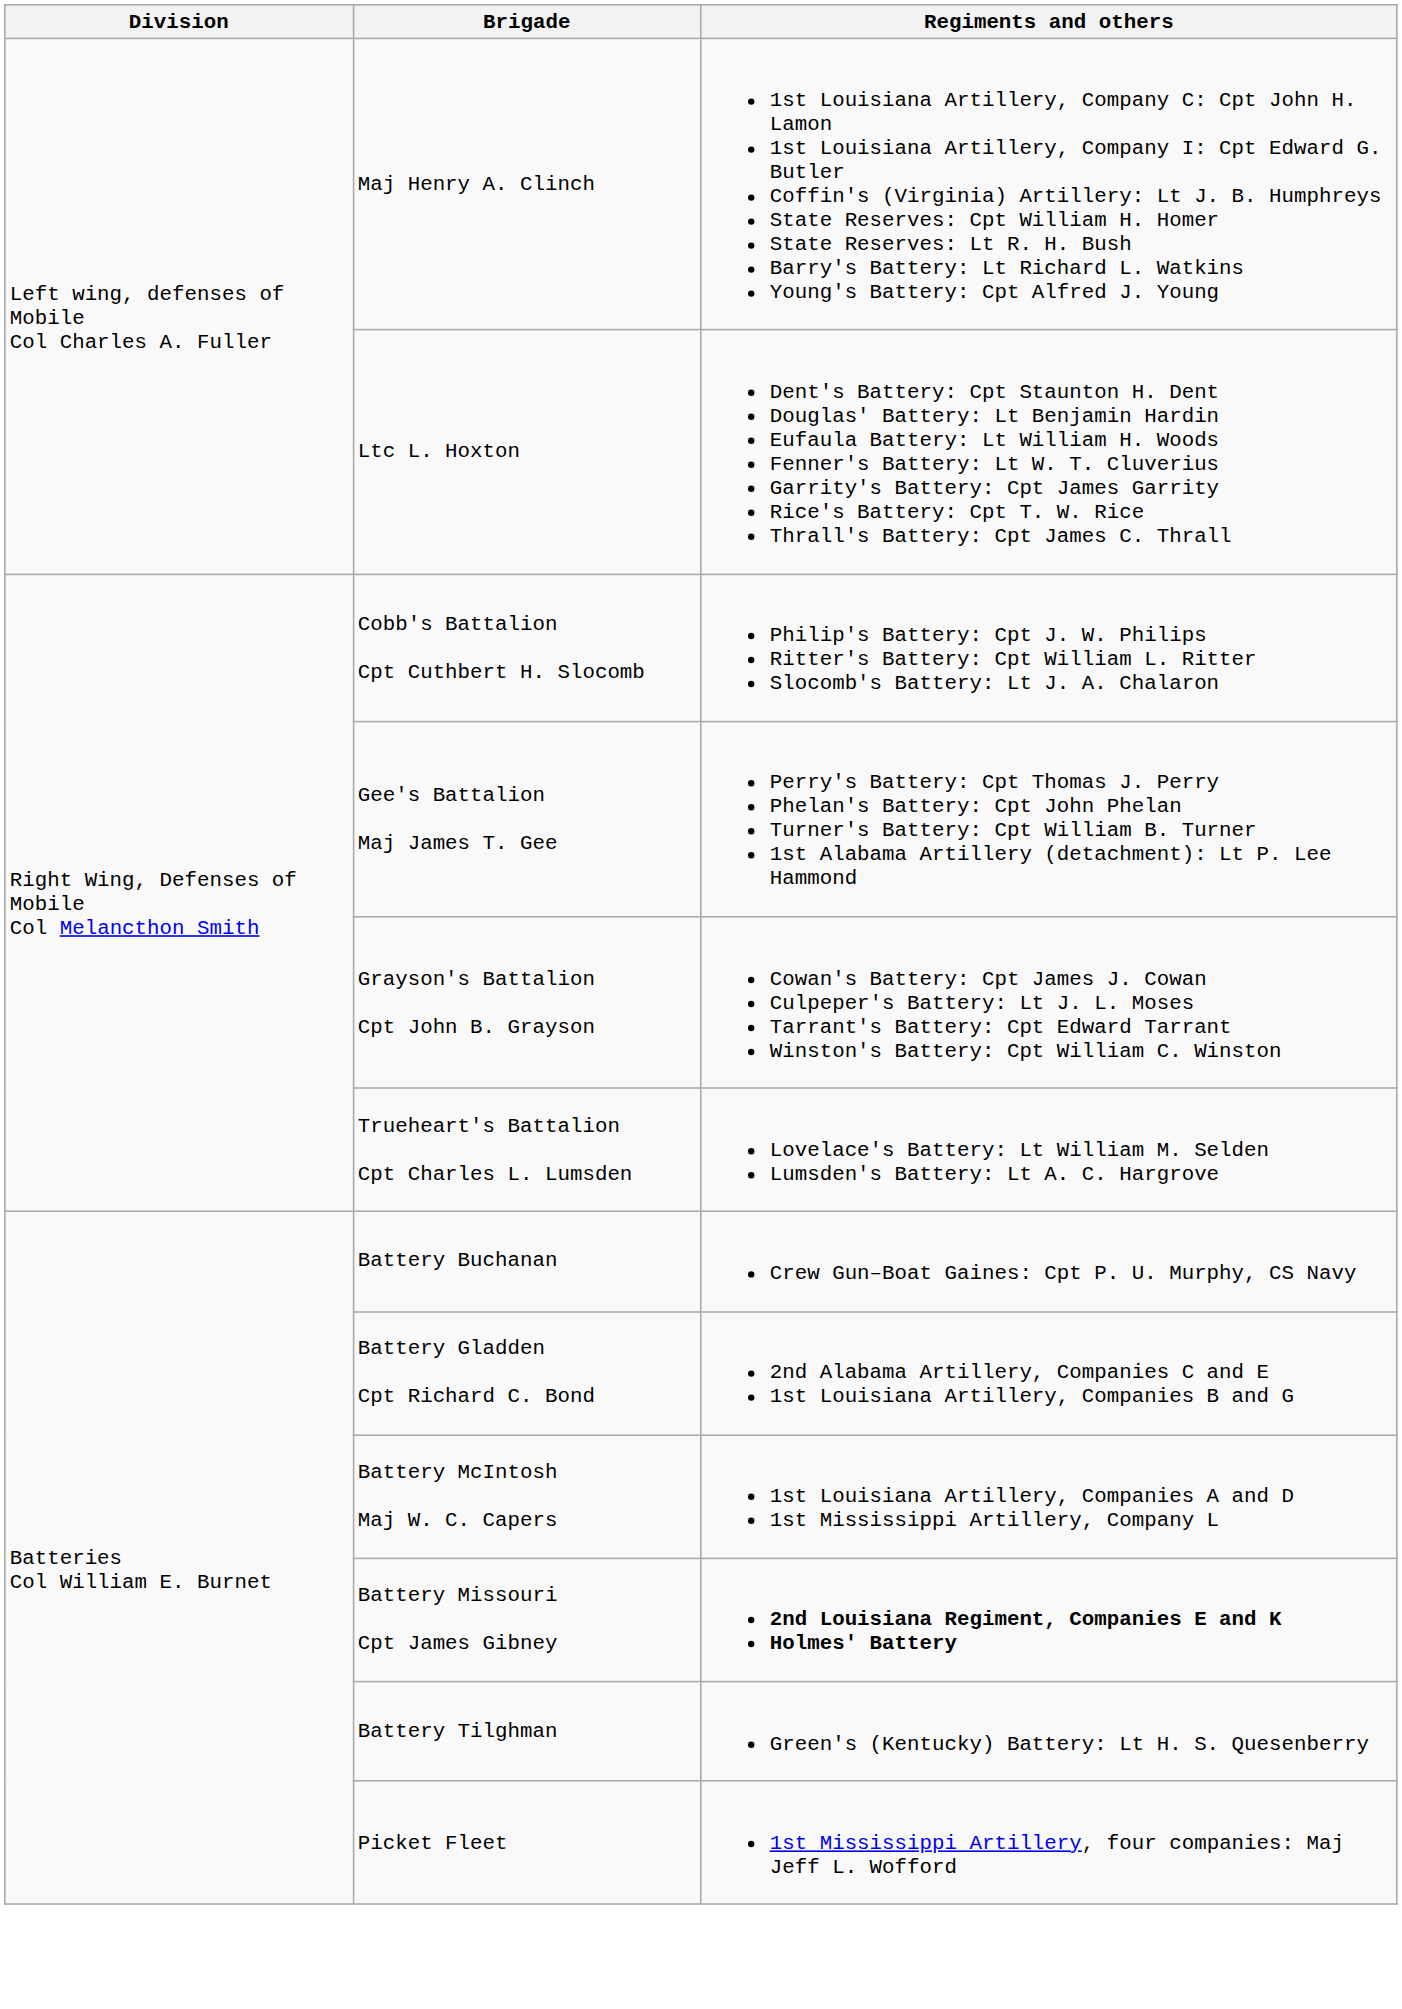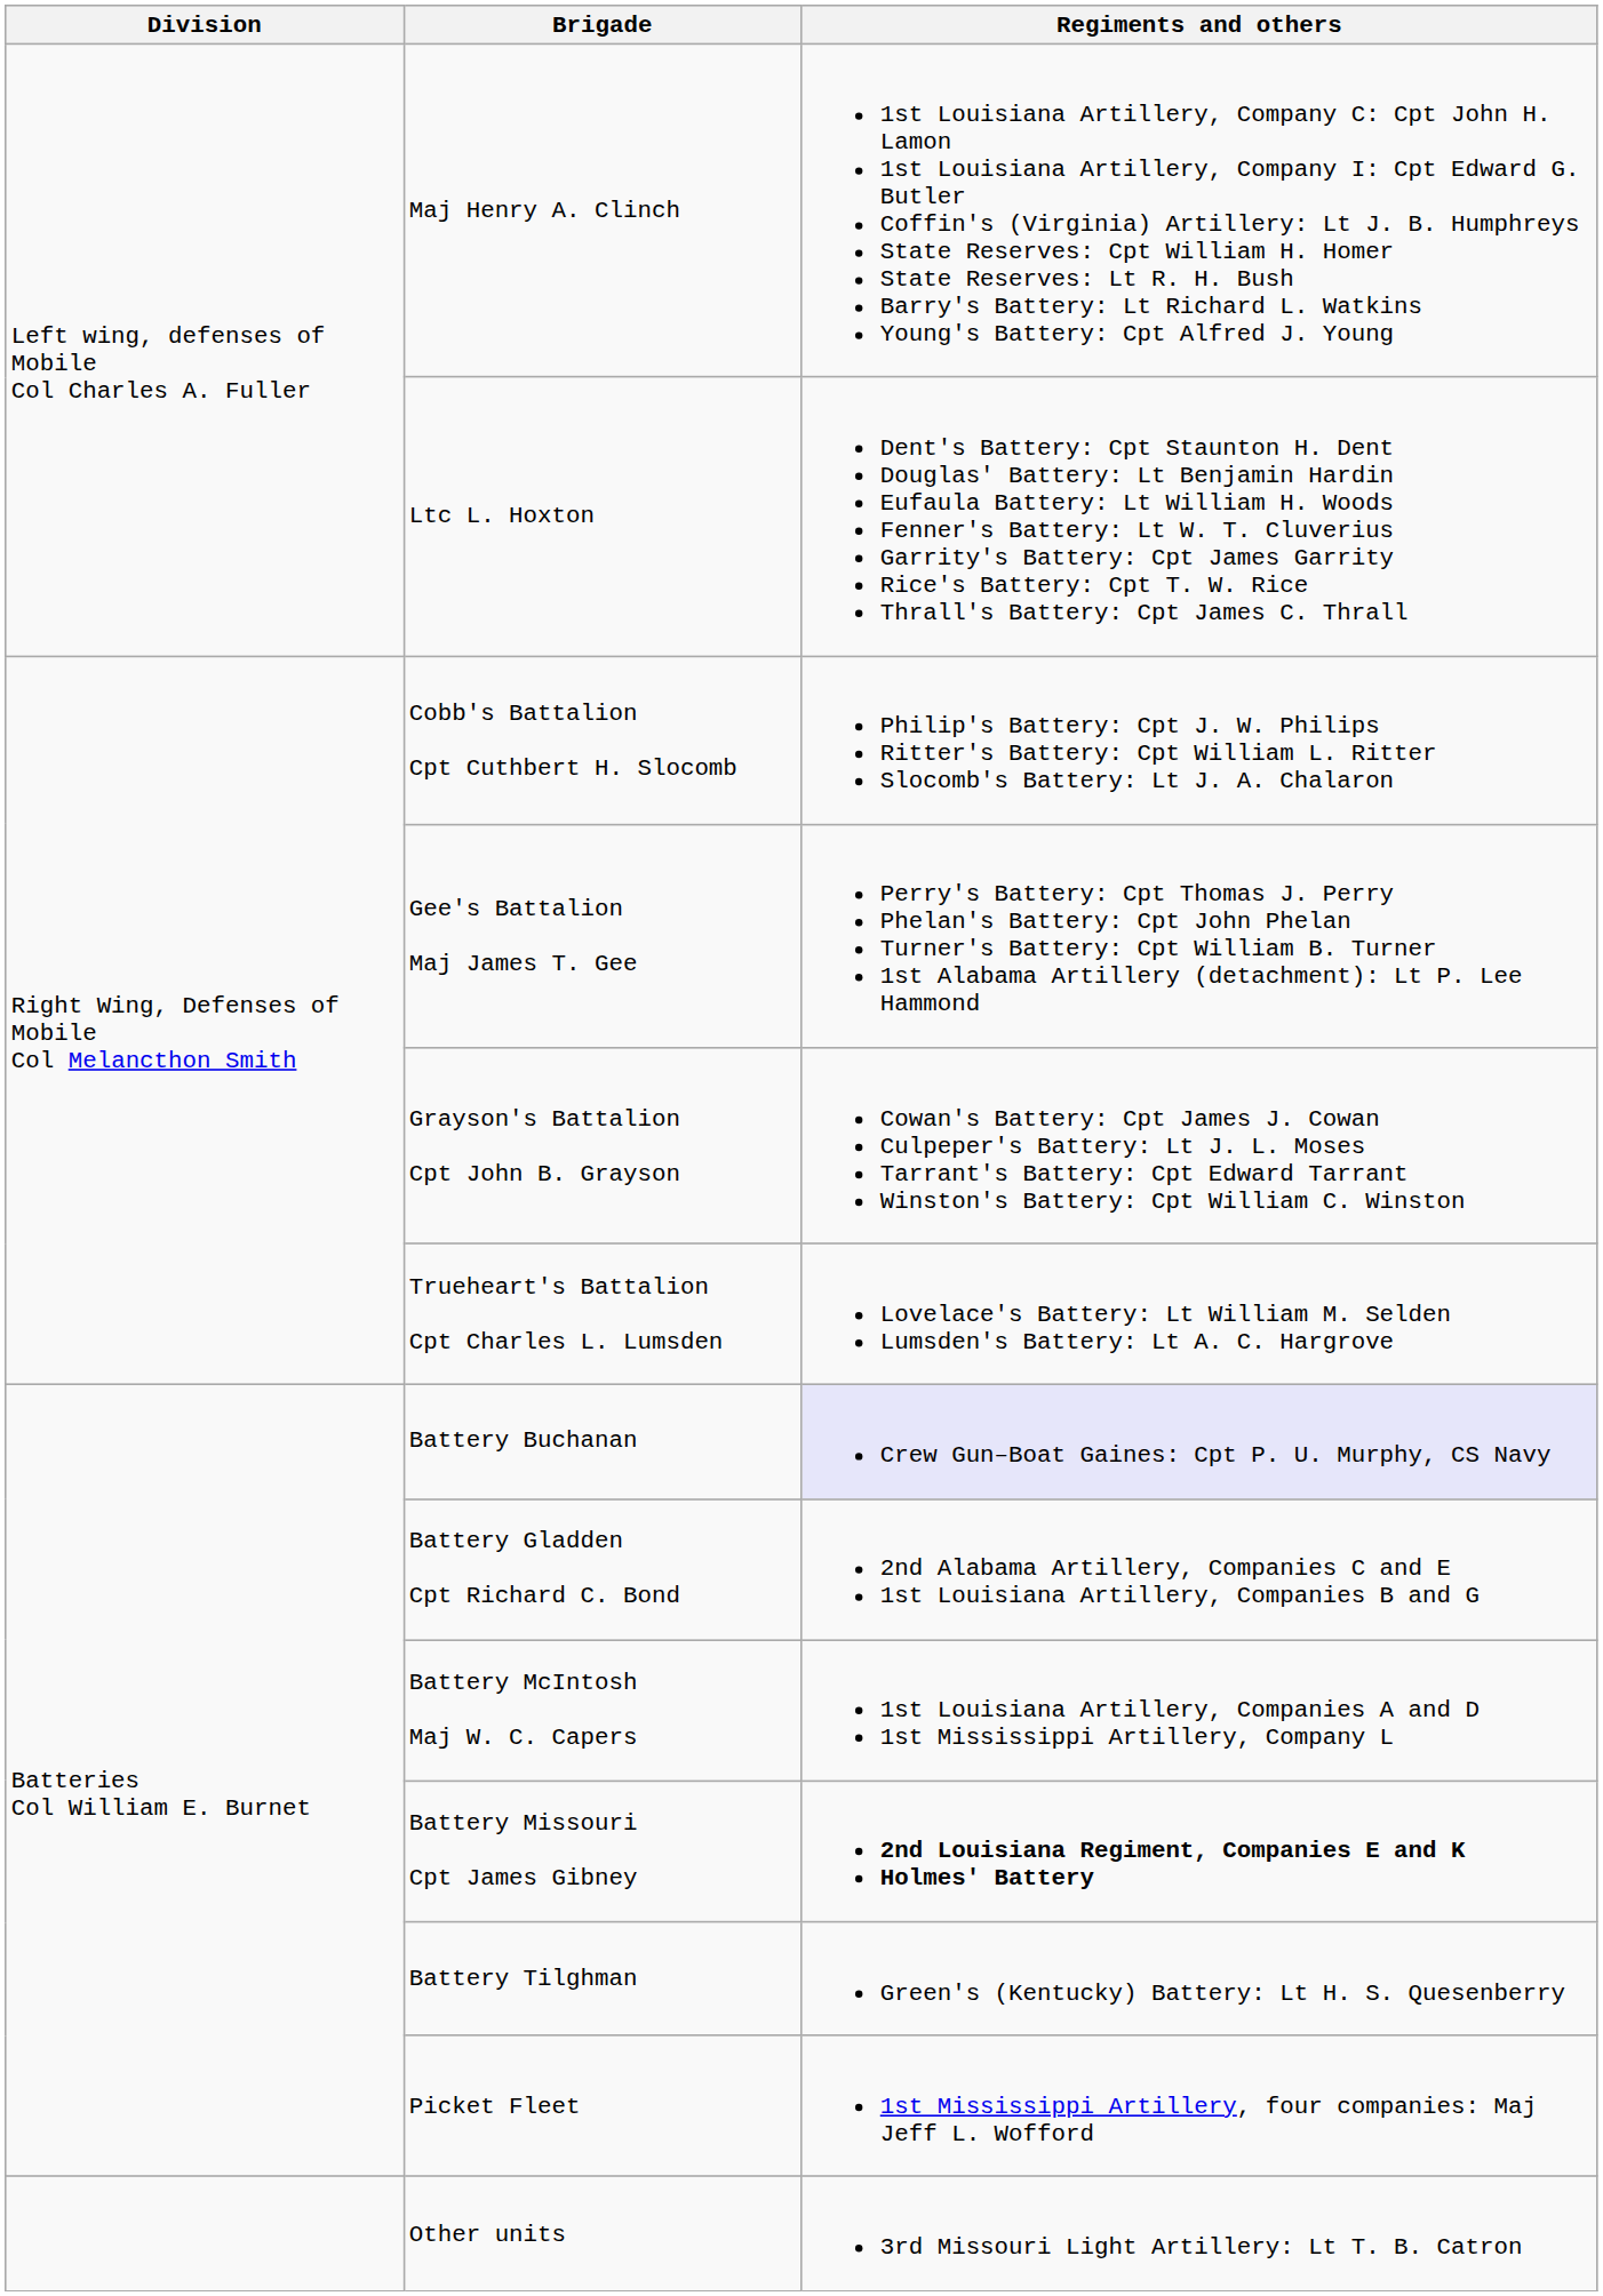Battery Buchanan | Regiments and others: no background -> lavender background
+ row: Other units | 3rd Missouri Light Artillery: Lt T. B. Catron
